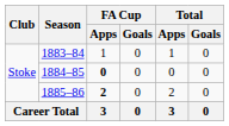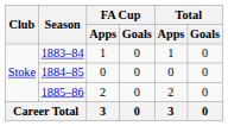1884–85 | FA Cup / Apps: bold -> normal
1885–86 | FA Cup / Apps: bold -> normal
